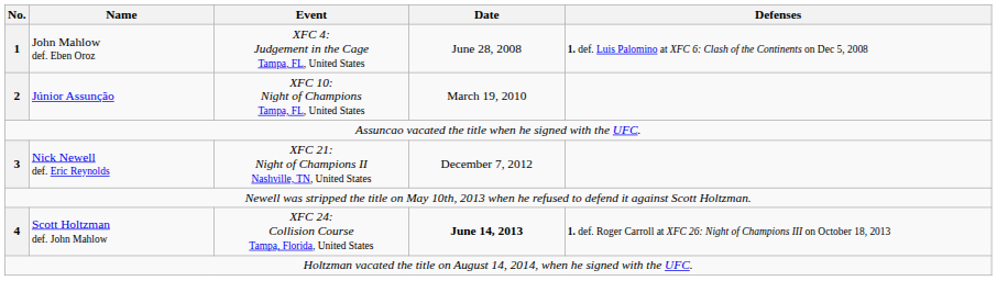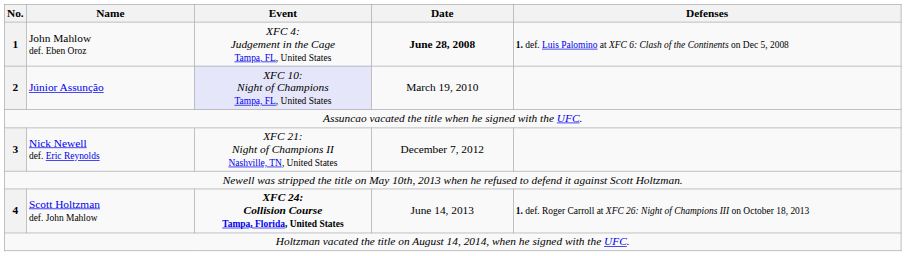John Mahlow def. Eben Oroz | Date: normal -> bold
Júnior Assunção | Event: no background -> lavender background
Scott Holtzman def. John Mahlow | Event: normal -> bold
Scott Holtzman def. John Mahlow | Date: bold -> normal
